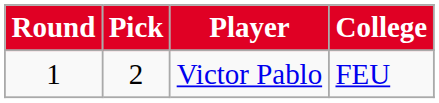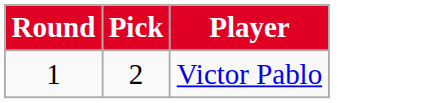- column: College | FEU
